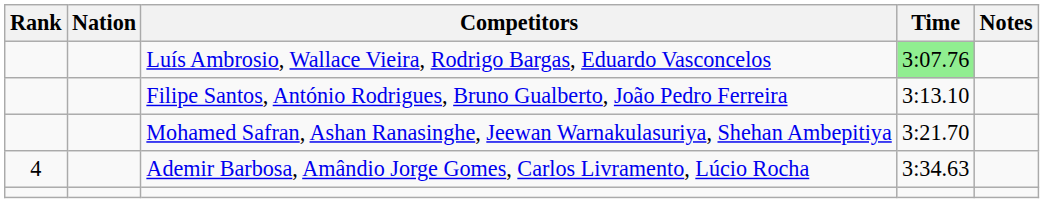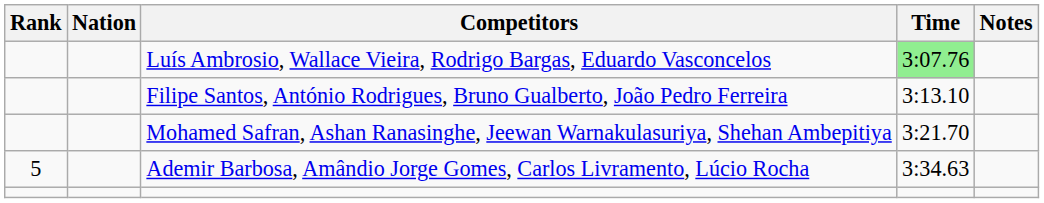row 5 | Rank: 4 -> 5
